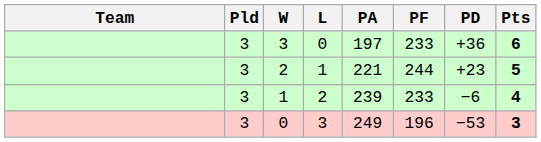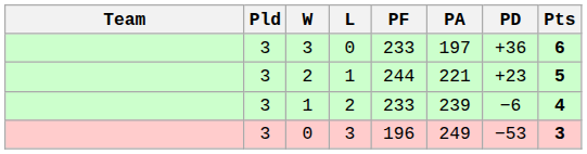columns swapped: PF <-> PA
